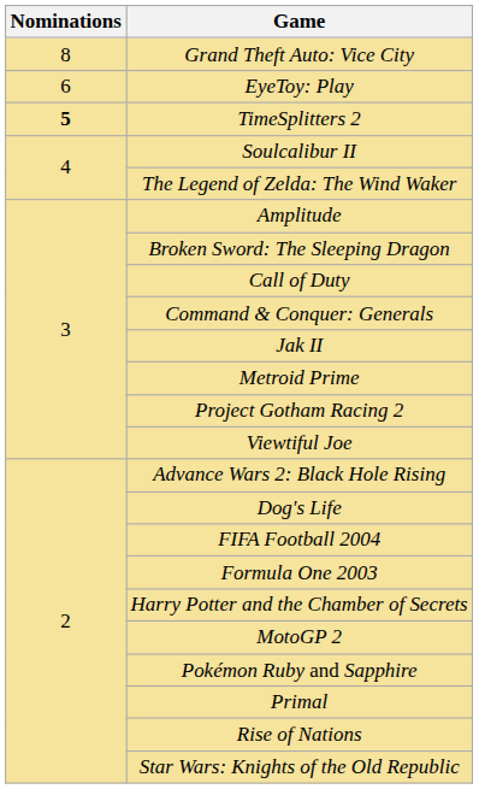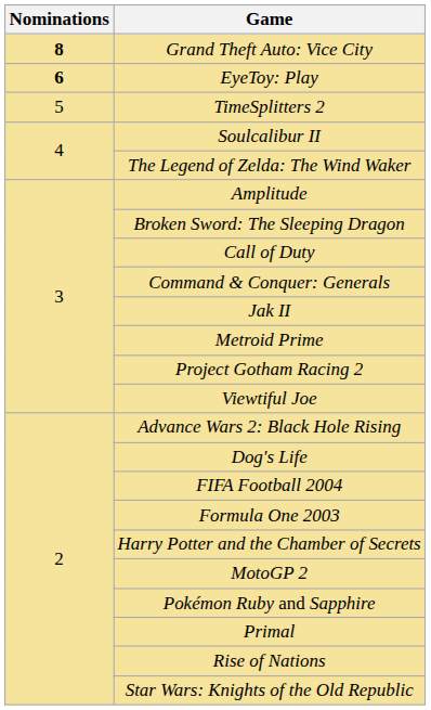Grand Theft Auto: Vice City | Nominations: normal -> bold
EyeToy: Play | Nominations: normal -> bold
TimeSplitters 2 | Nominations: bold -> normal
